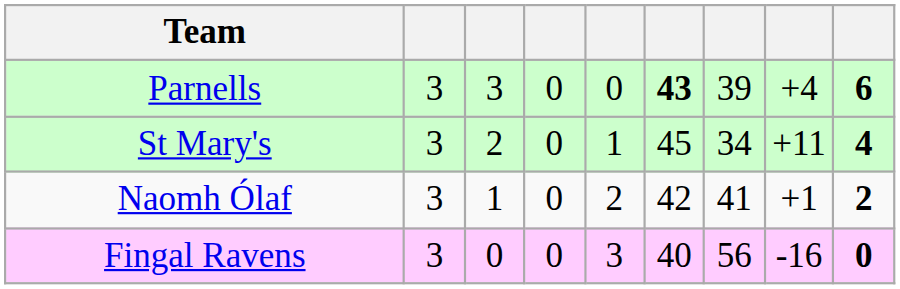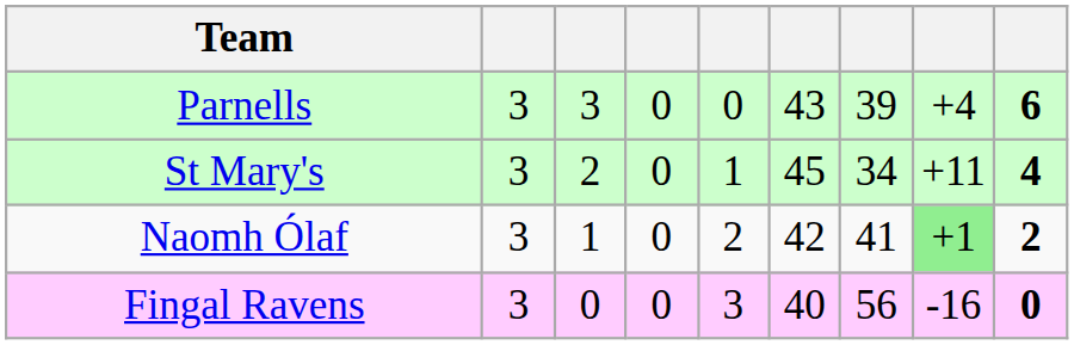Parnells | column 6: bold -> normal
Naomh Ólaf | column 8: no background -> lightgreen background
